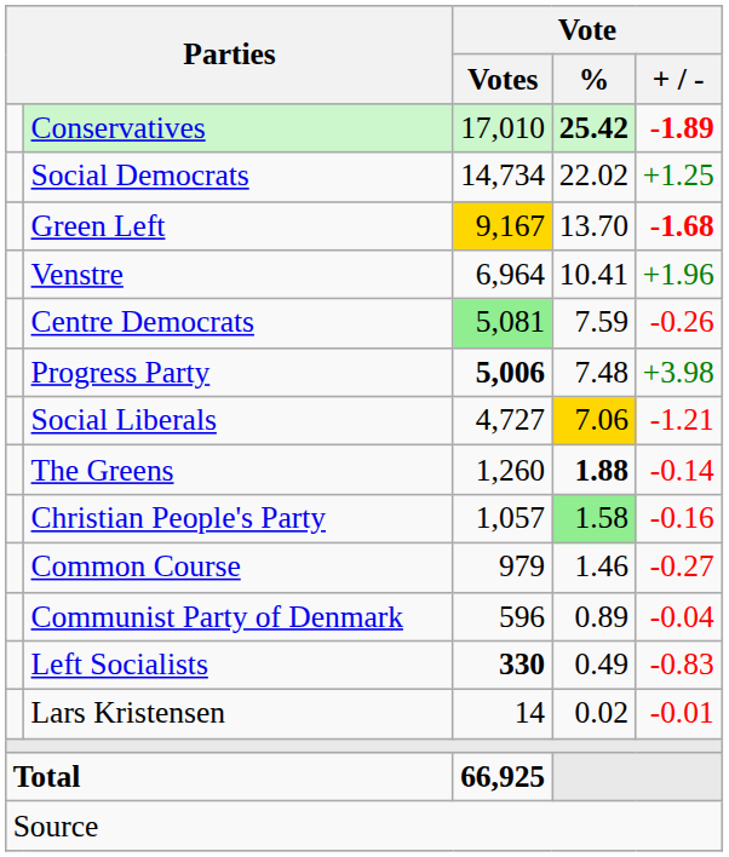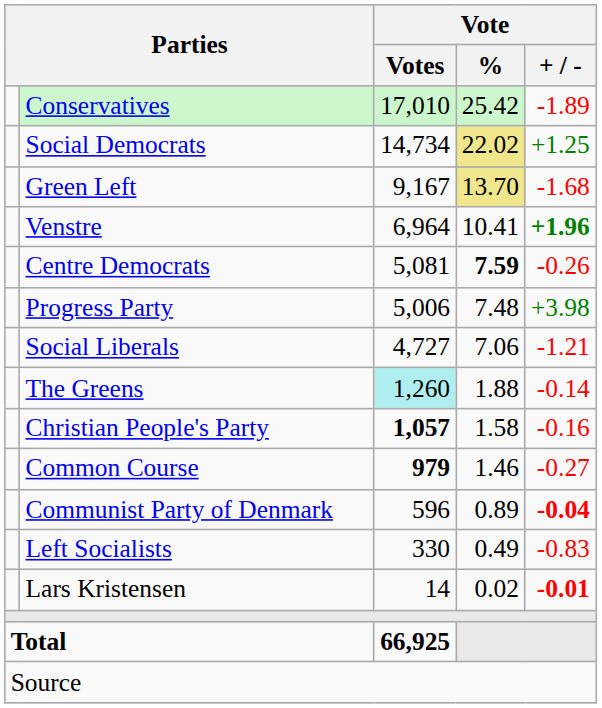Conservatives | Vote / %: bold -> normal
Conservatives | Vote / + / -: bold -> normal
Social Democrats | Vote / %: no background -> khaki background
Green Left | Vote / Votes: gold background -> no background
Green Left | Vote / %: no background -> khaki background
Green Left | Vote / + / -: bold -> normal
Venstre | Vote / + / -: normal -> bold
Centre Democrats | Vote / Votes: lightgreen background -> no background
Centre Democrats | Vote / %: normal -> bold
Progress Party | Vote / Votes: bold -> normal
Social Liberals | Vote / %: gold background -> no background
The Greens | Vote / Votes: no background -> paleturquoise background
The Greens | Vote / %: bold -> normal
Christian People's Party | Vote / Votes: normal -> bold
Christian People's Party | Vote / %: lightgreen background -> no background
Common Course | Vote / Votes: normal -> bold
Communist Party of Denmark | Vote / + / -: normal -> bold
Left Socialists | Vote / Votes: bold -> normal
Lars Kristensen | Vote / + / -: normal -> bold
